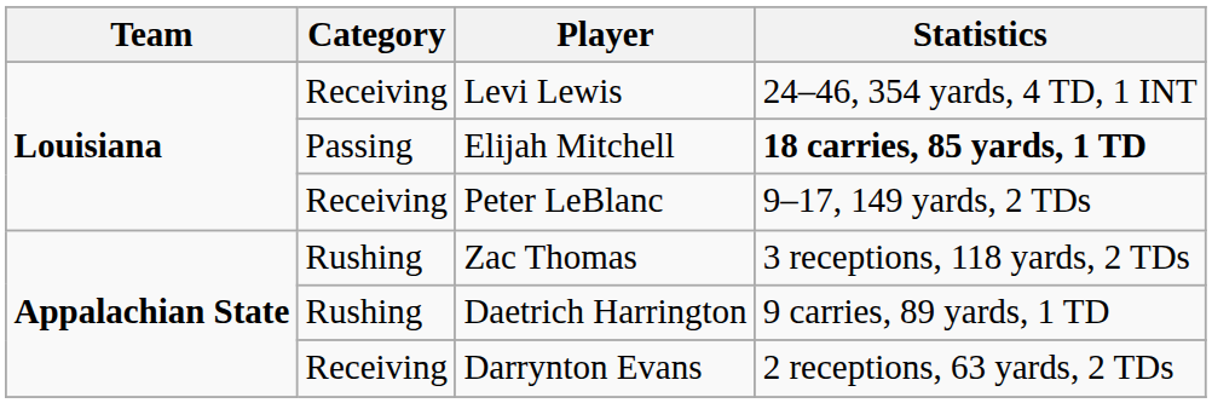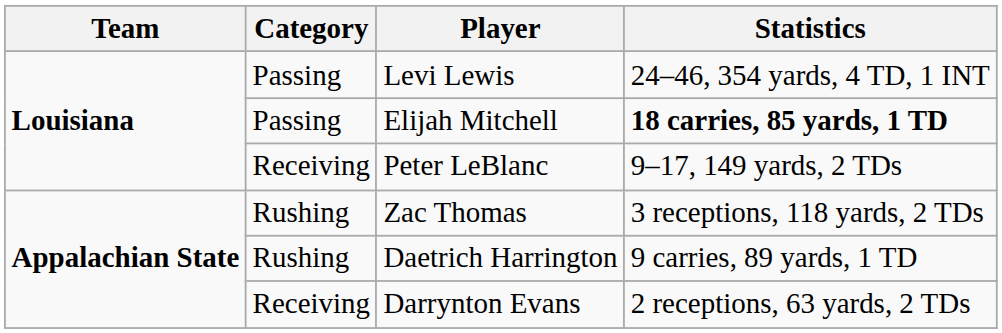Levi Lewis | Category: Receiving -> Passing
